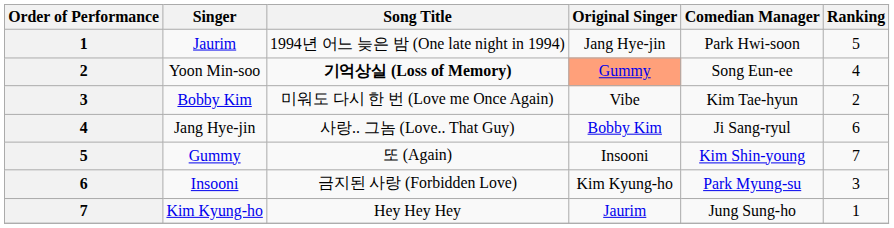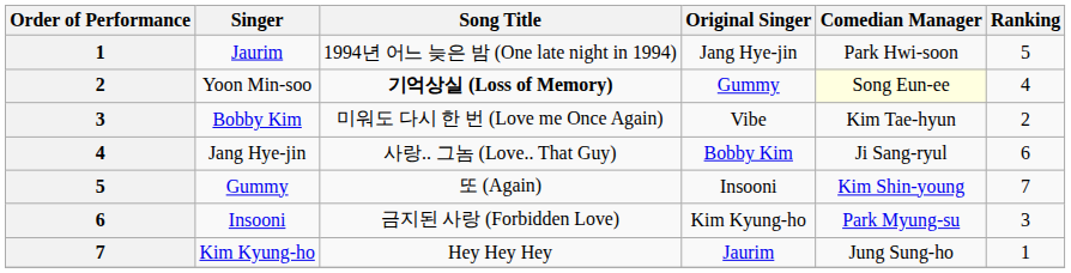Yoon Min-soo | Original Singer: lightsalmon background -> no background
Yoon Min-soo | Comedian Manager: no background -> lightyellow background
